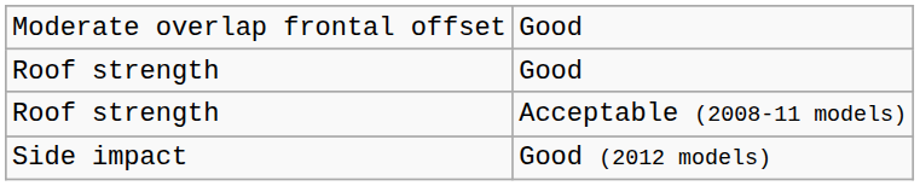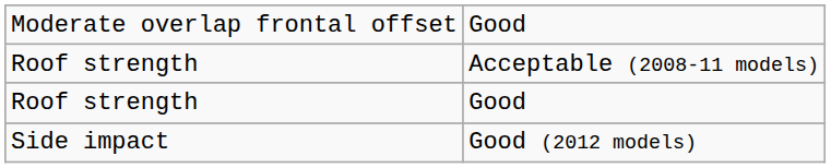row 2 | column 2: Good -> Acceptable (2008-11 models)
row 3 | column 2: Acceptable (2008-11 models) -> Good
